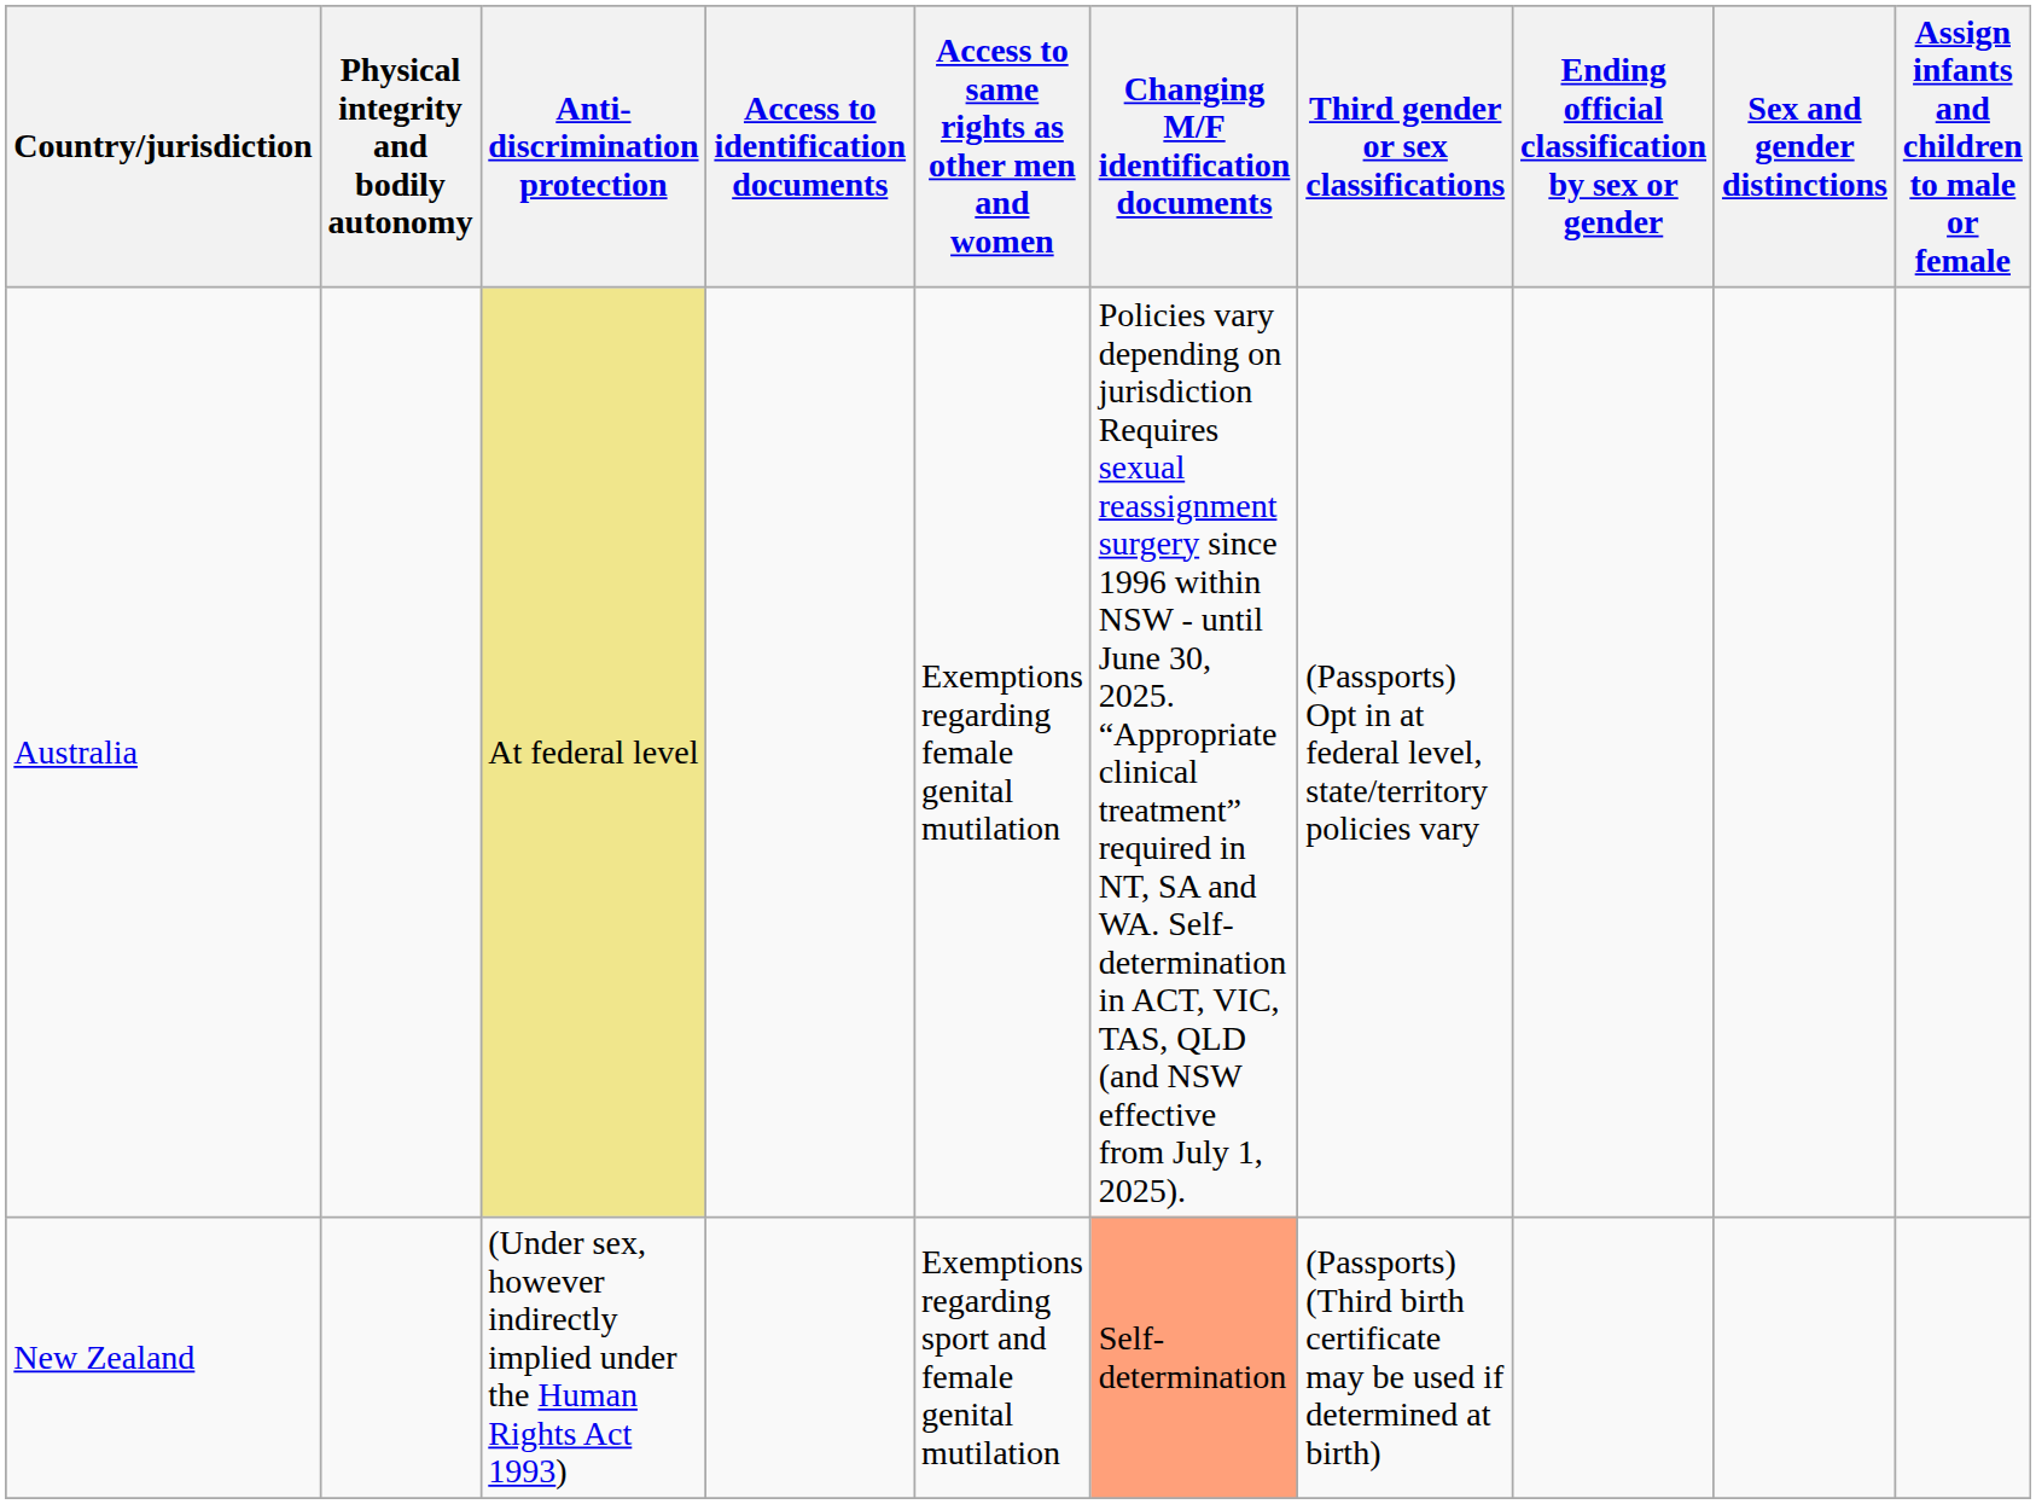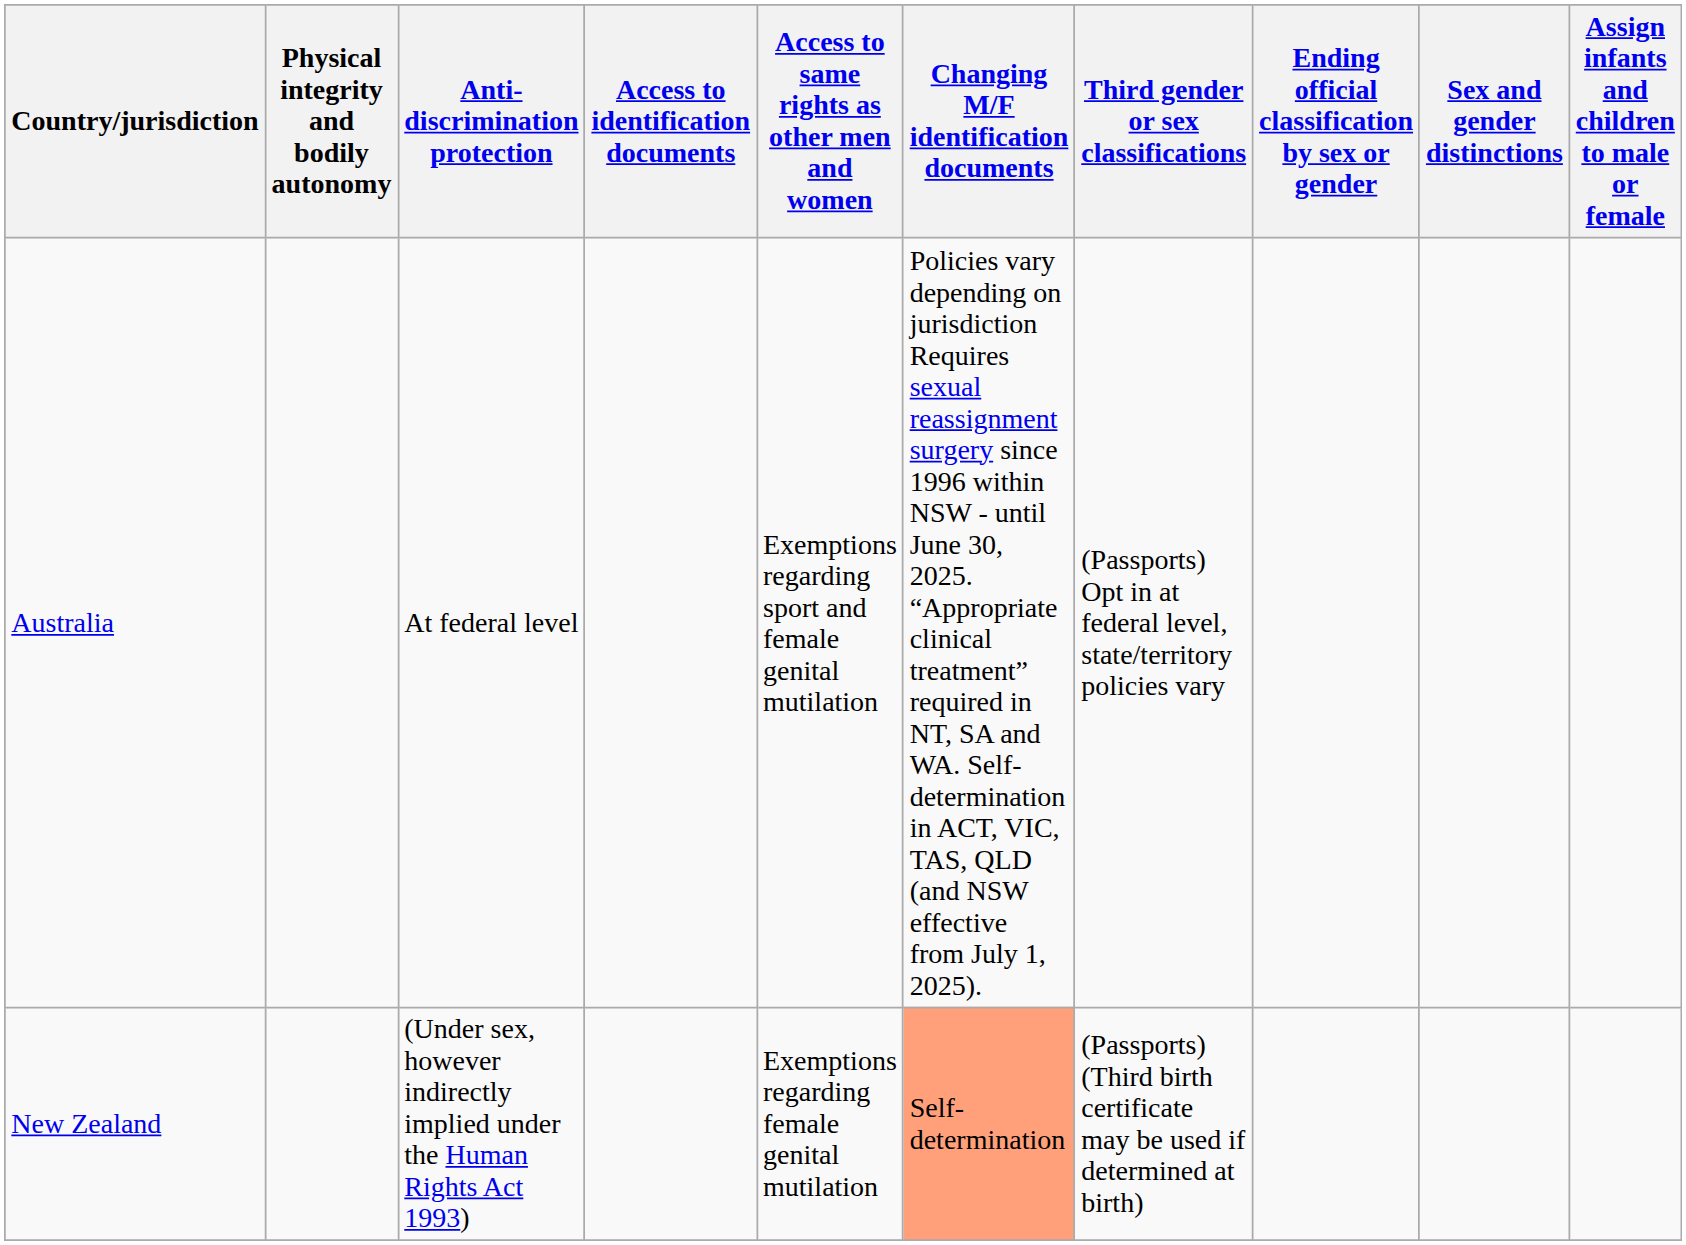Australia | Anti-discrimination protection: khaki background -> no background
Australia | Access to same rights as other men and women: Exemptions regarding female genital mutilation -> Exemptions regarding sport and female genital mutilation
New Zealand | Access to same rights as other men and women: Exemptions regarding sport and female genital mutilation -> Exemptions regarding female genital mutilation
